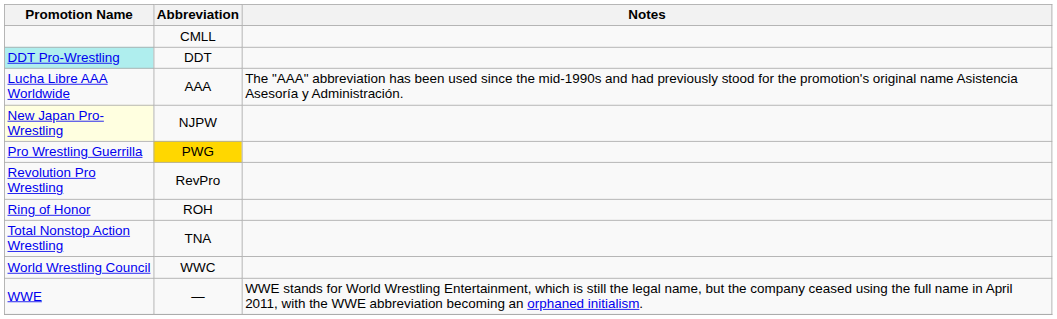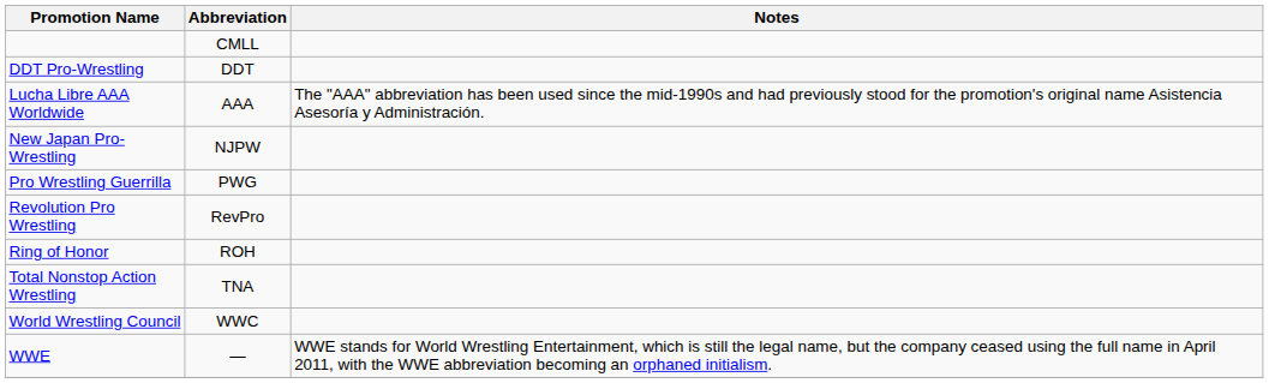DDT Pro-Wrestling | Promotion Name: paleturquoise background -> no background
New Japan Pro-Wrestling | Promotion Name: lightyellow background -> no background
Pro Wrestling Guerrilla | Abbreviation: gold background -> no background
